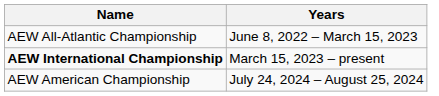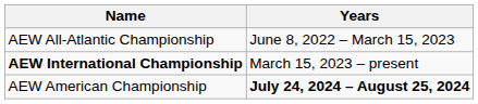AEW American Championship | Years: normal -> bold
